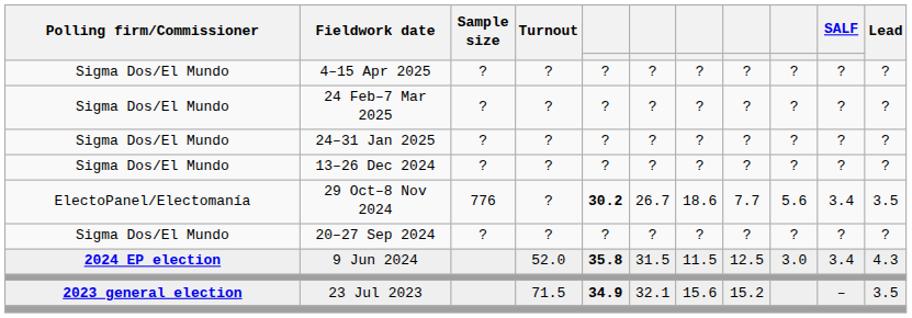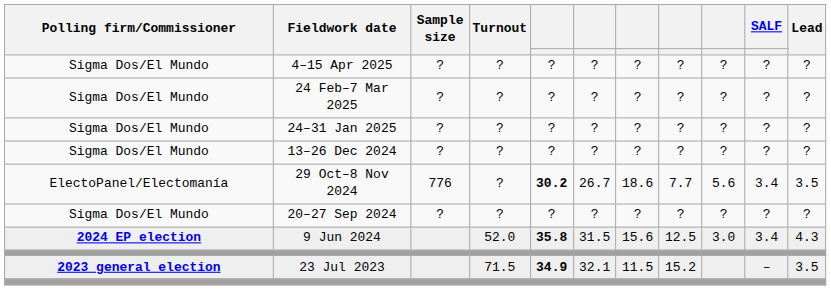9 Jun 2024 | column 7: 11.5 -> 15.6
23 Jul 2023 | column 7: 15.6 -> 11.5
